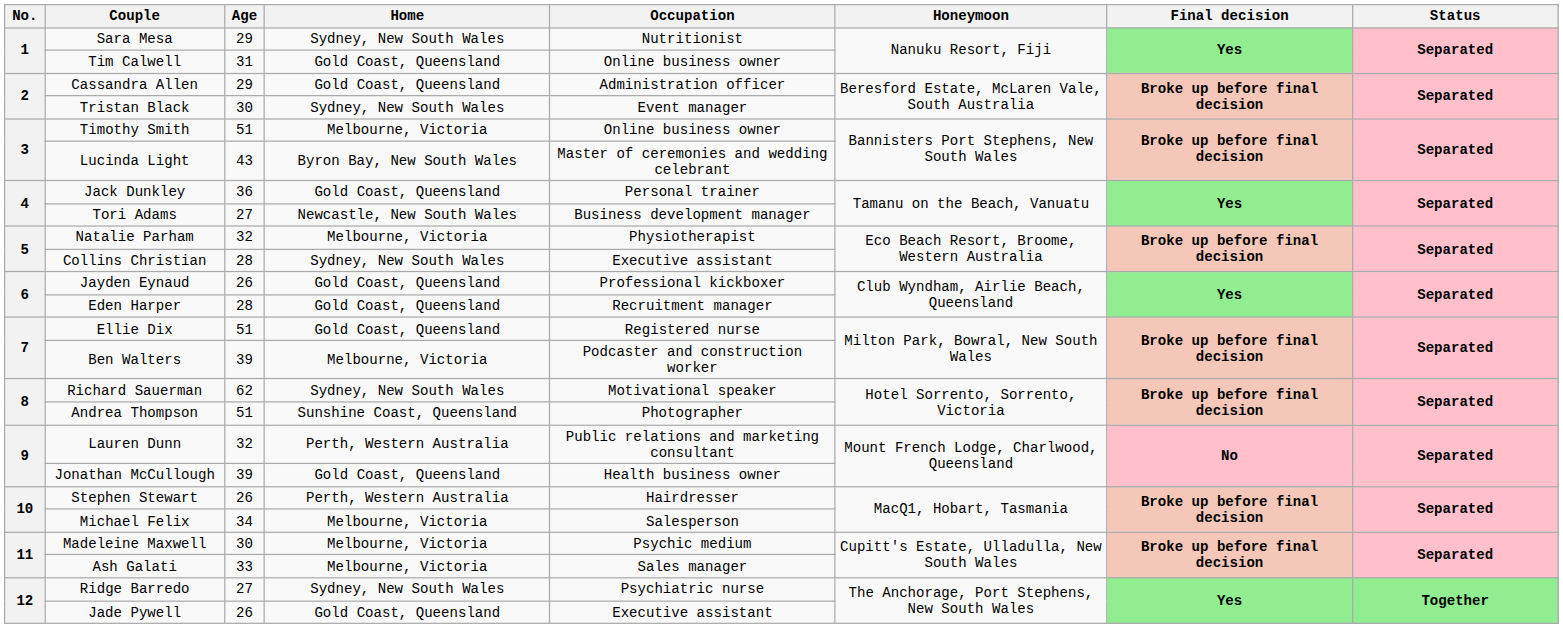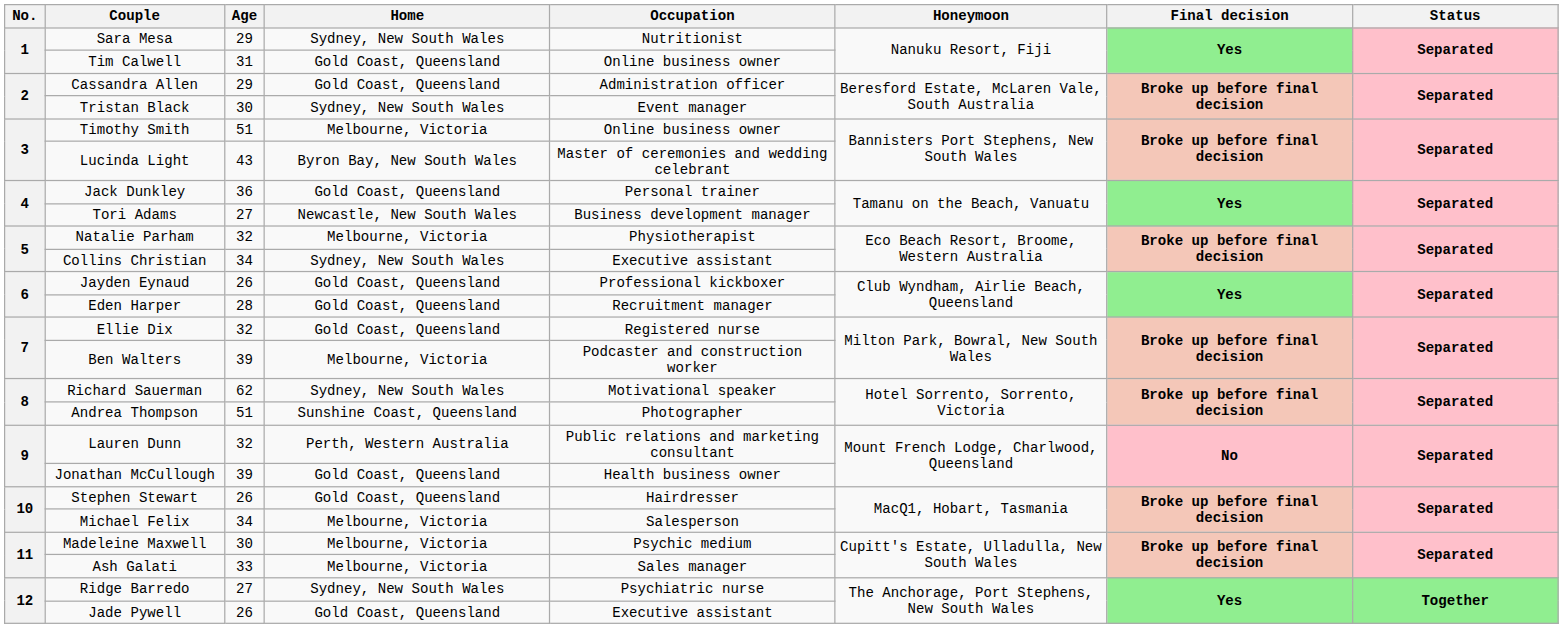Collins Christian | Age: 28 -> 34
Ellie Dix | Age: 51 -> 32
Stephen Stewart | Home: Perth, Western Australia -> Gold Coast, Queensland
